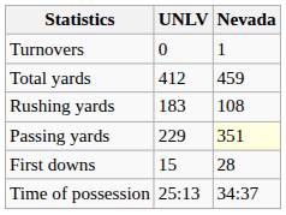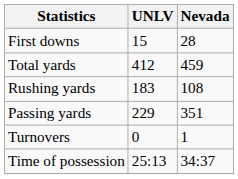rows swapped: First downs <-> Turnovers
Passing yards | Nevada: lightyellow background -> no background
